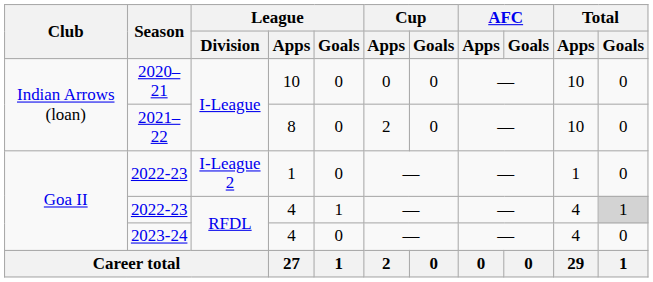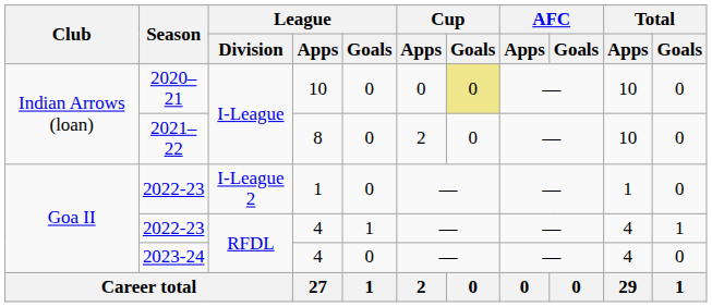2020–21 | Cup / Goals: no background -> khaki background
2022-23 / 4 | Total / Goals: lightgrey background -> no background
